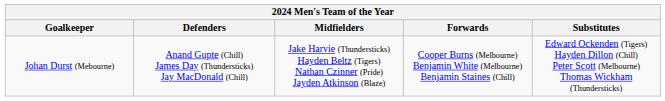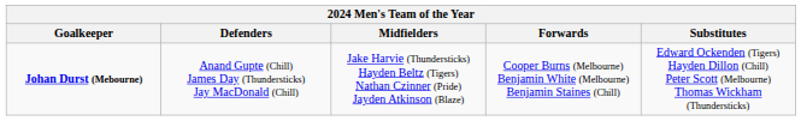Johan Durst (Mebourne) | Goalkeeper: normal -> bold
